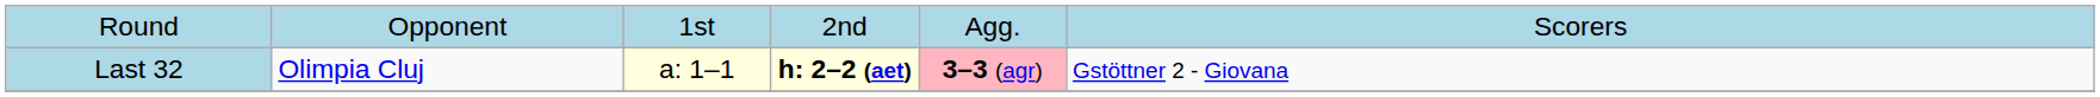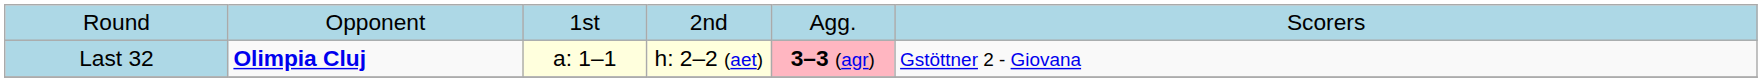Last 32 | column 2: normal -> bold
Last 32 | column 4: bold -> normal
